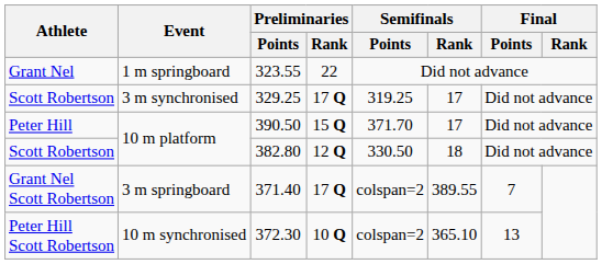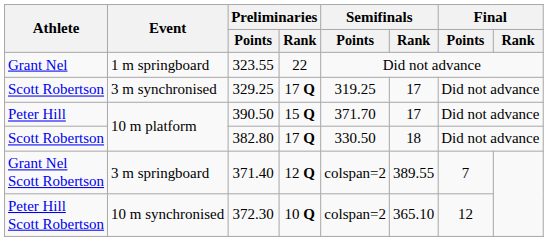382.80 | Preliminaries / Rank: 12 Q -> 17 Q
371.40 | Preliminaries / Rank: 17 Q -> 12 Q
372.30 | Final / Points: 13 -> 12
